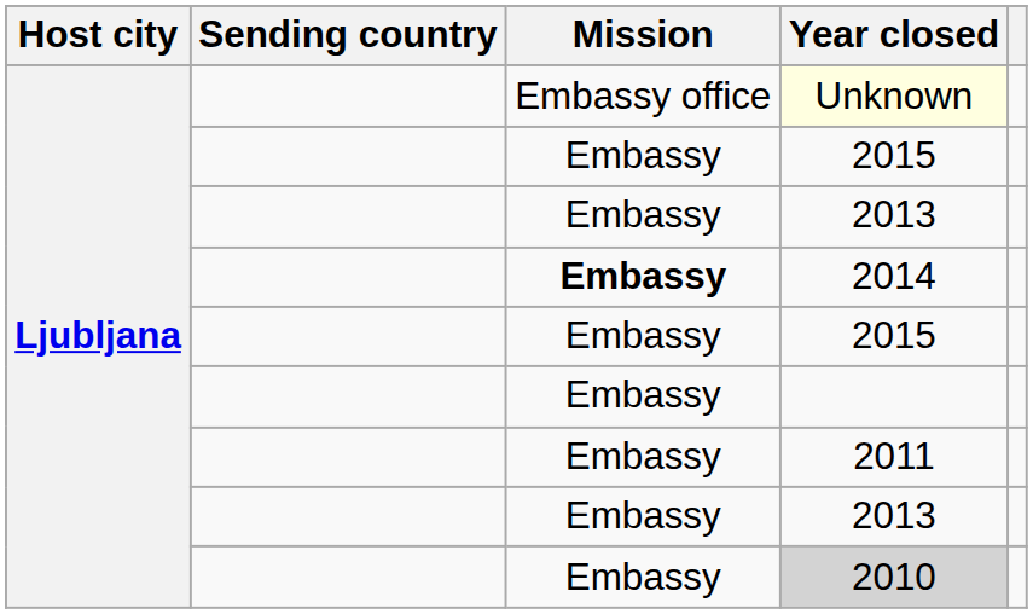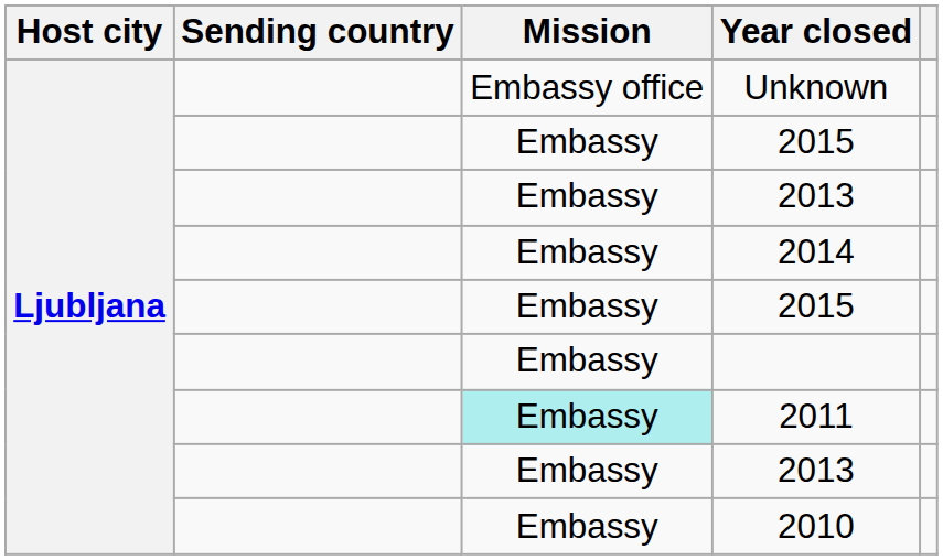Unknown | Year closed: lightyellow background -> no background
2014 | Mission: bold -> normal
2011 | Mission: no background -> paleturquoise background
2010 | Year closed: lightgrey background -> no background
